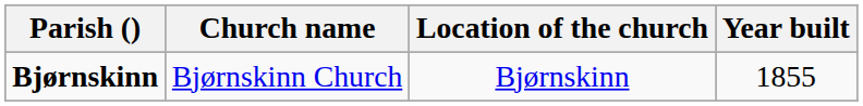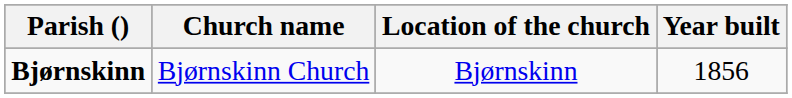row 2 | Year built: 1855 -> 1856
